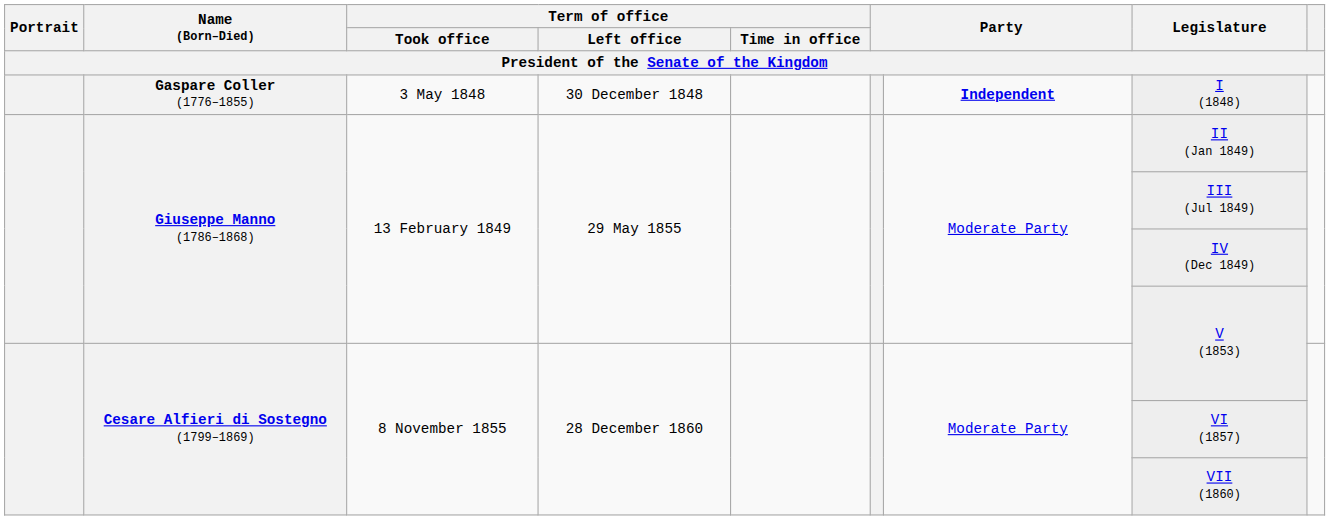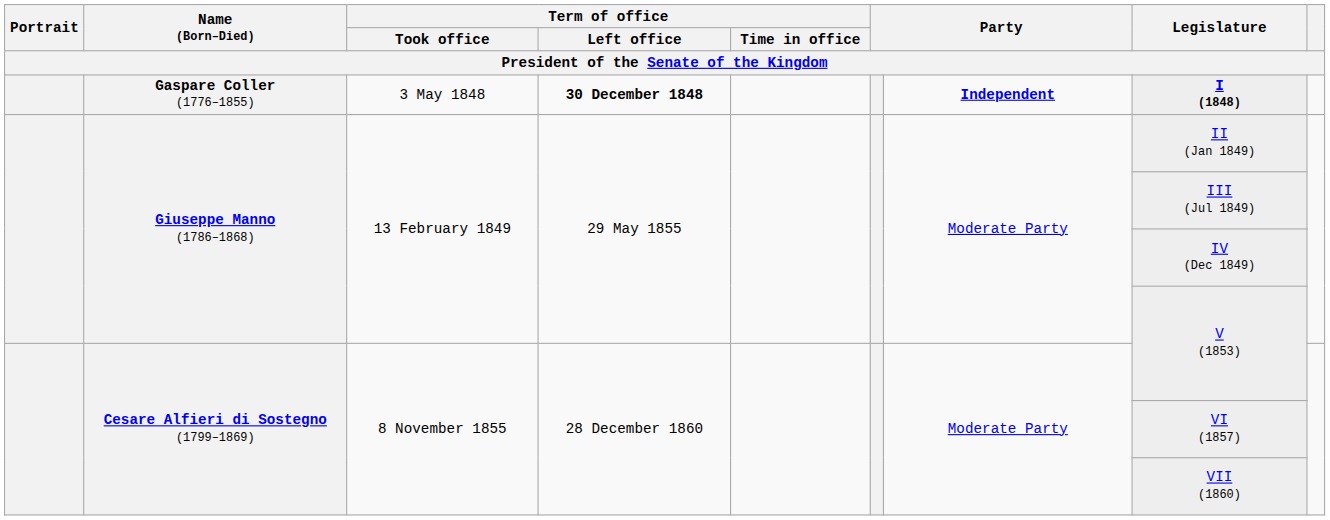Gaspare Coller (1776–1855) | Term of office / Left office: normal -> bold
Gaspare Coller (1776–1855) | Legislature: normal -> bold
